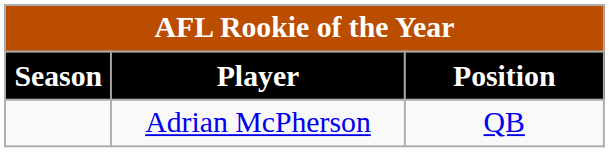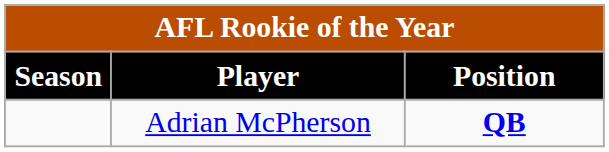Adrian McPherson | Position: normal -> bold
